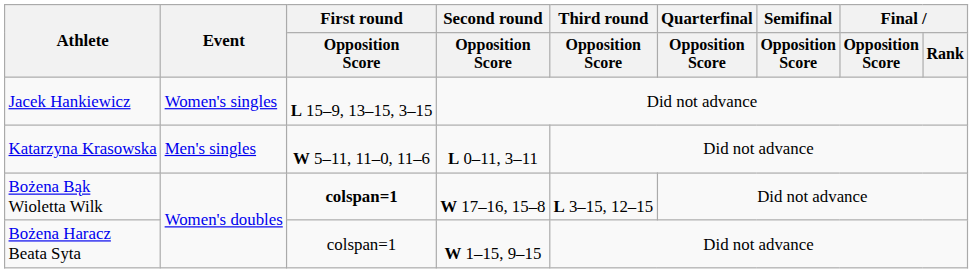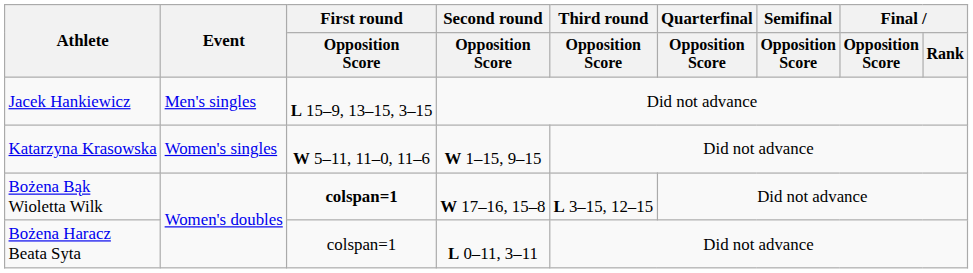Jacek Hankiewicz | Event: Women's singles -> Men's singles
Katarzyna Krasowska | Event: Men's singles -> Women's singles
Katarzyna Krasowska | Second round / Opposition Score: L 0–11, 3–11 -> W 1–15, 9–15
Bożena Haracz Beata Syta | Second round / Opposition Score: W 1–15, 9–15 -> L 0–11, 3–11
